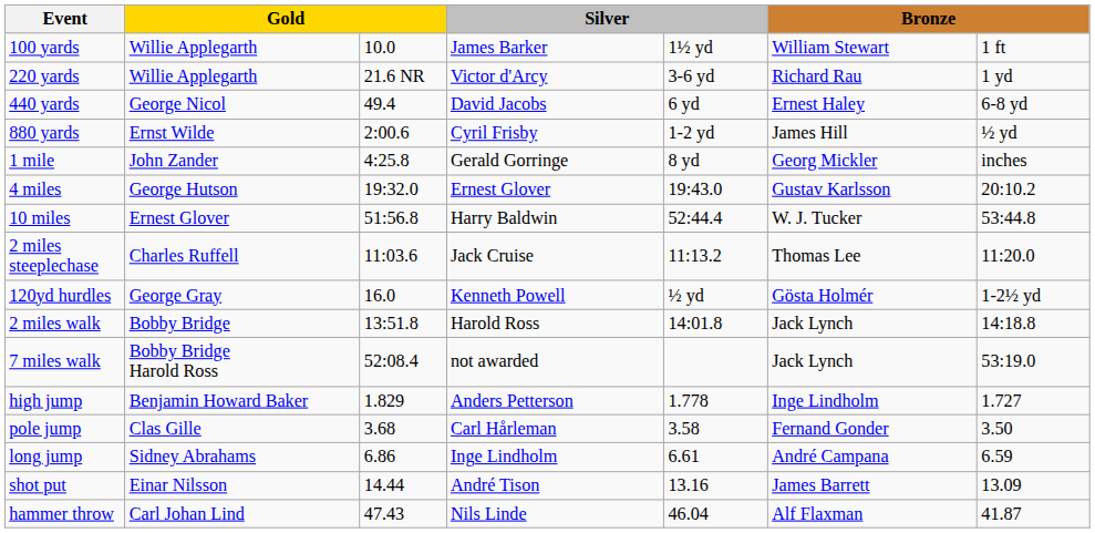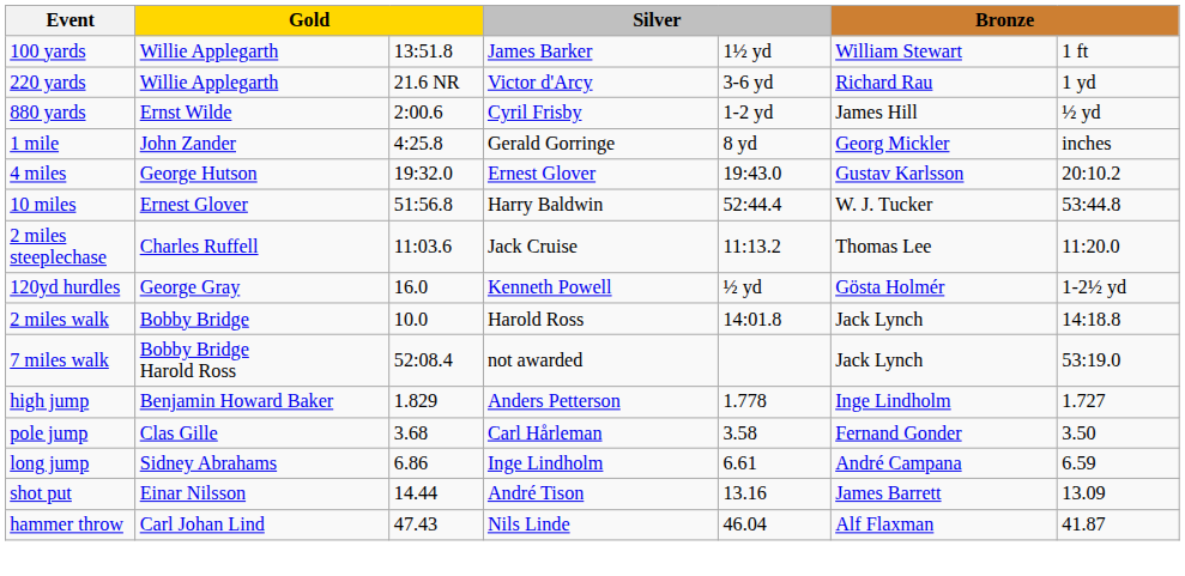100 yards | column 3: 10.0 -> 13:51.8
- row: 440 yards | George Nicol | 49.4 | David Jacobs | 6 yd | Ernest Haley | 6-8 yd
2 miles walk | column 3: 13:51.8 -> 10.0
